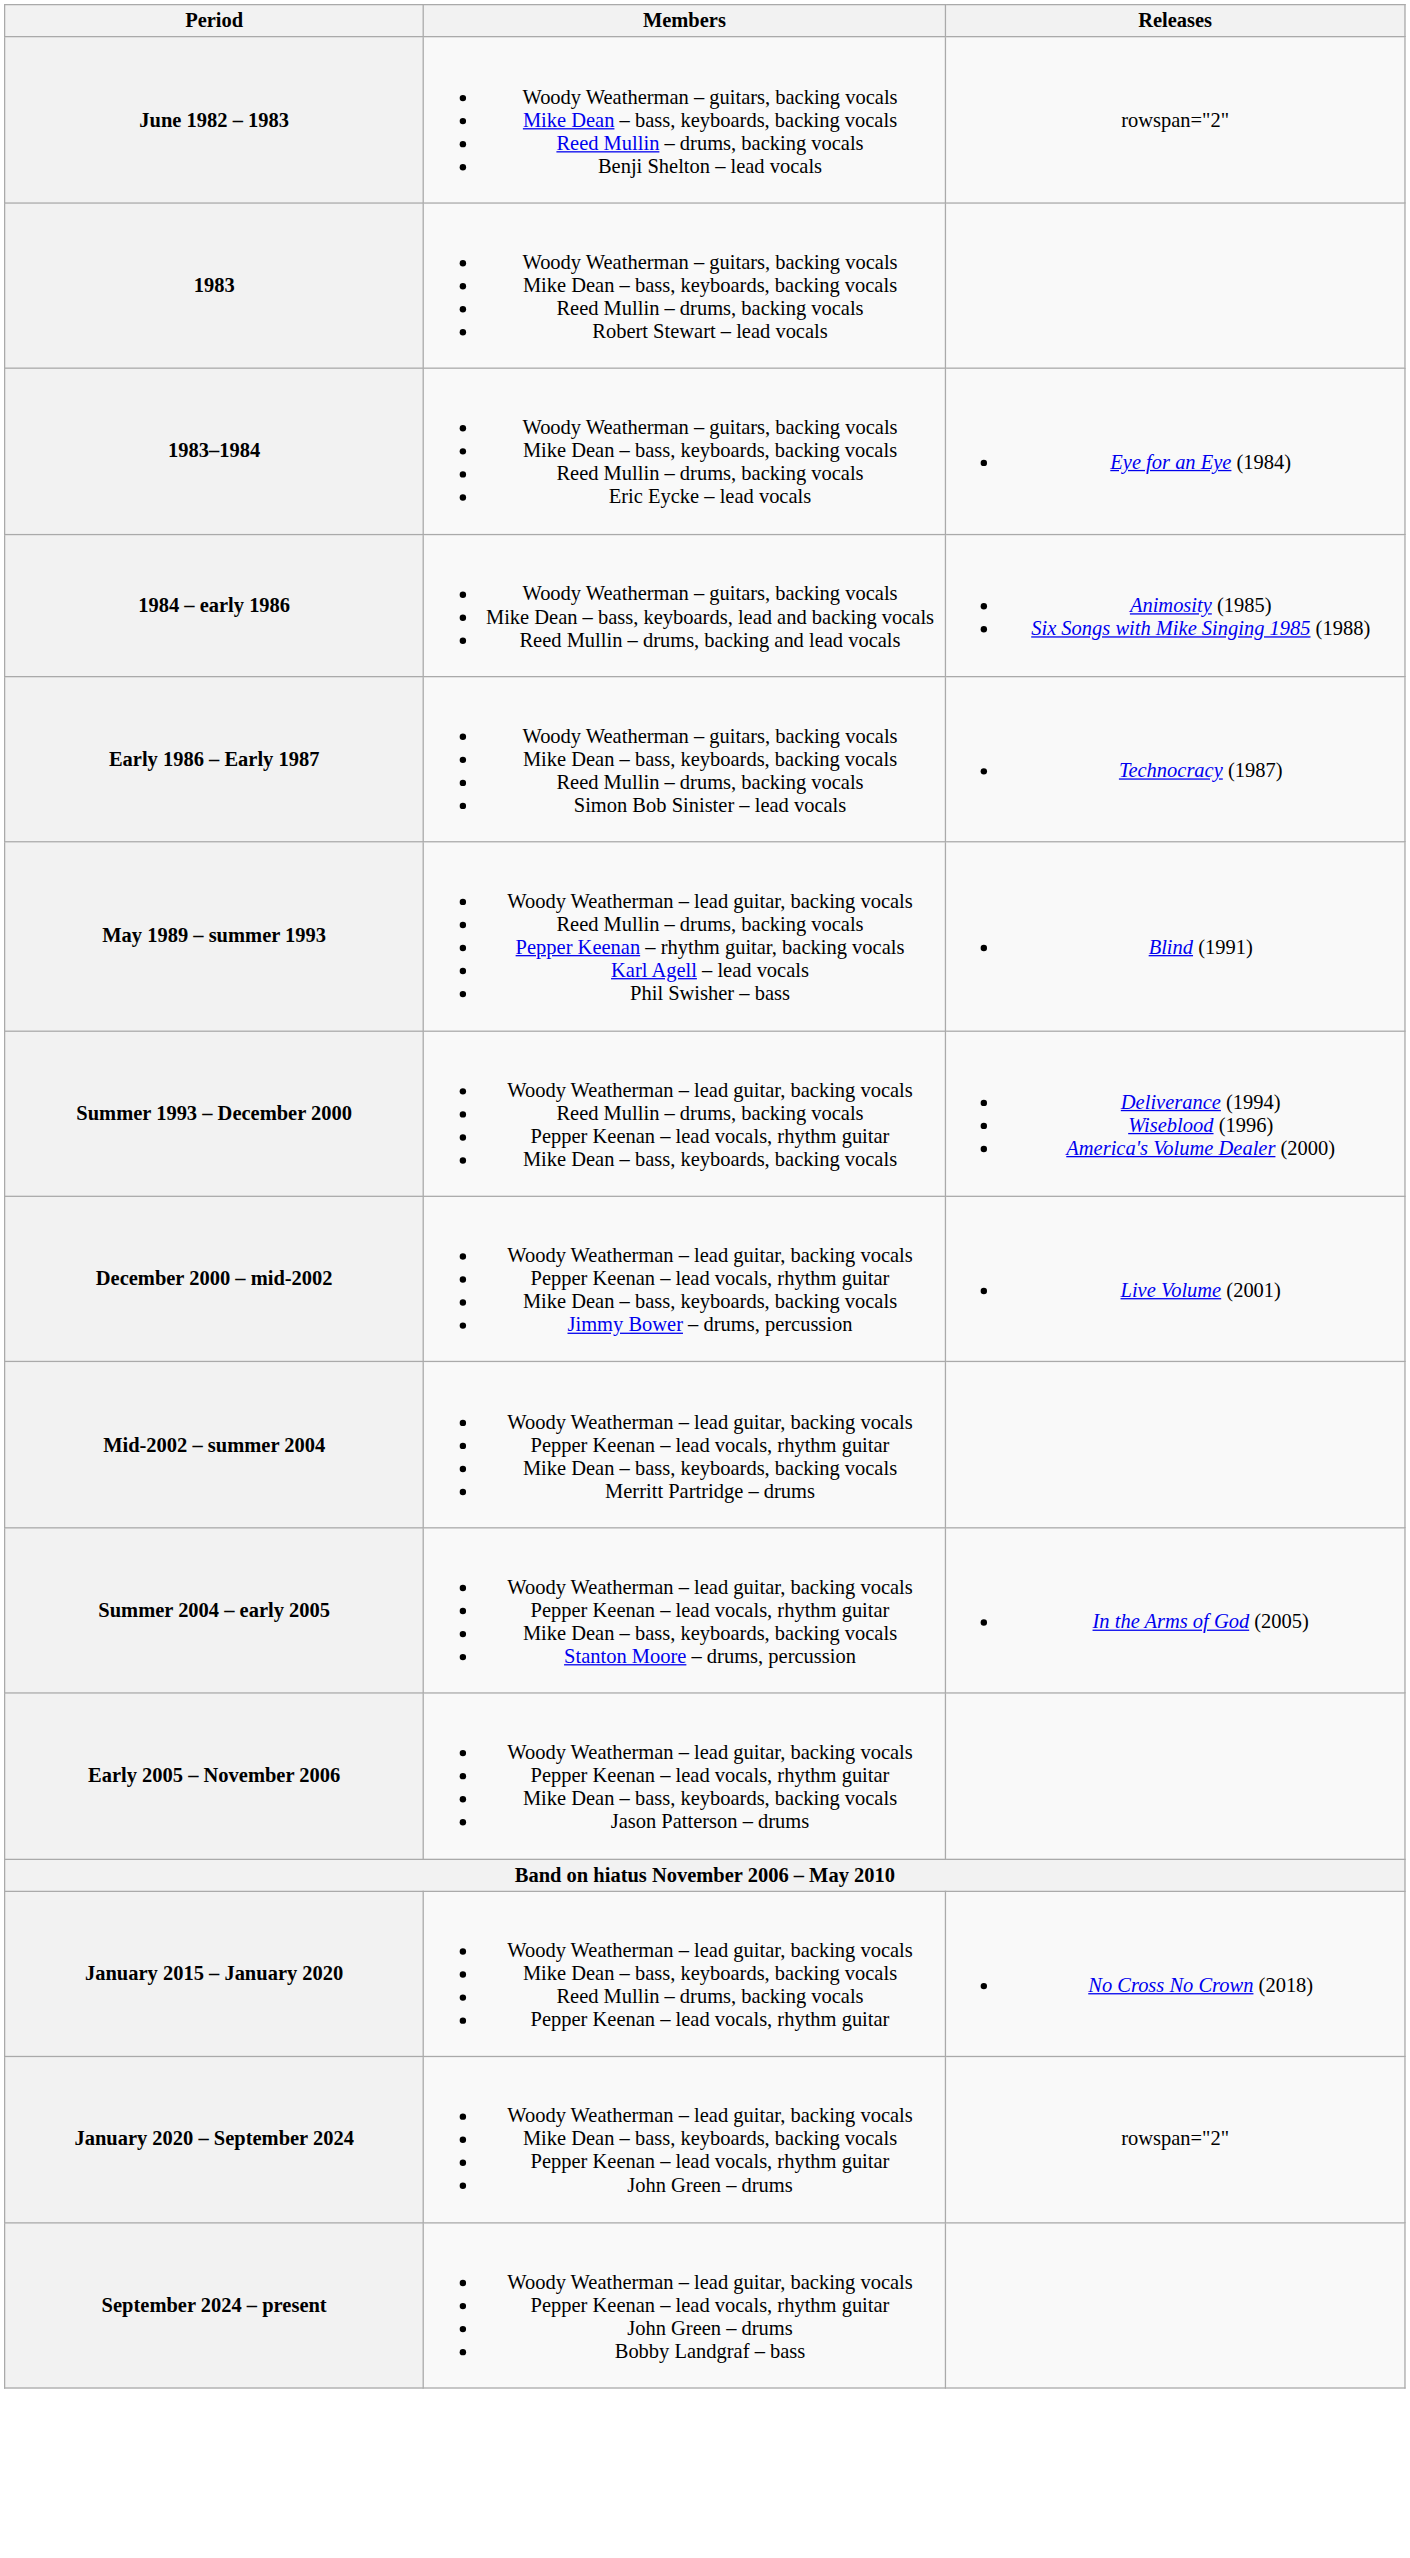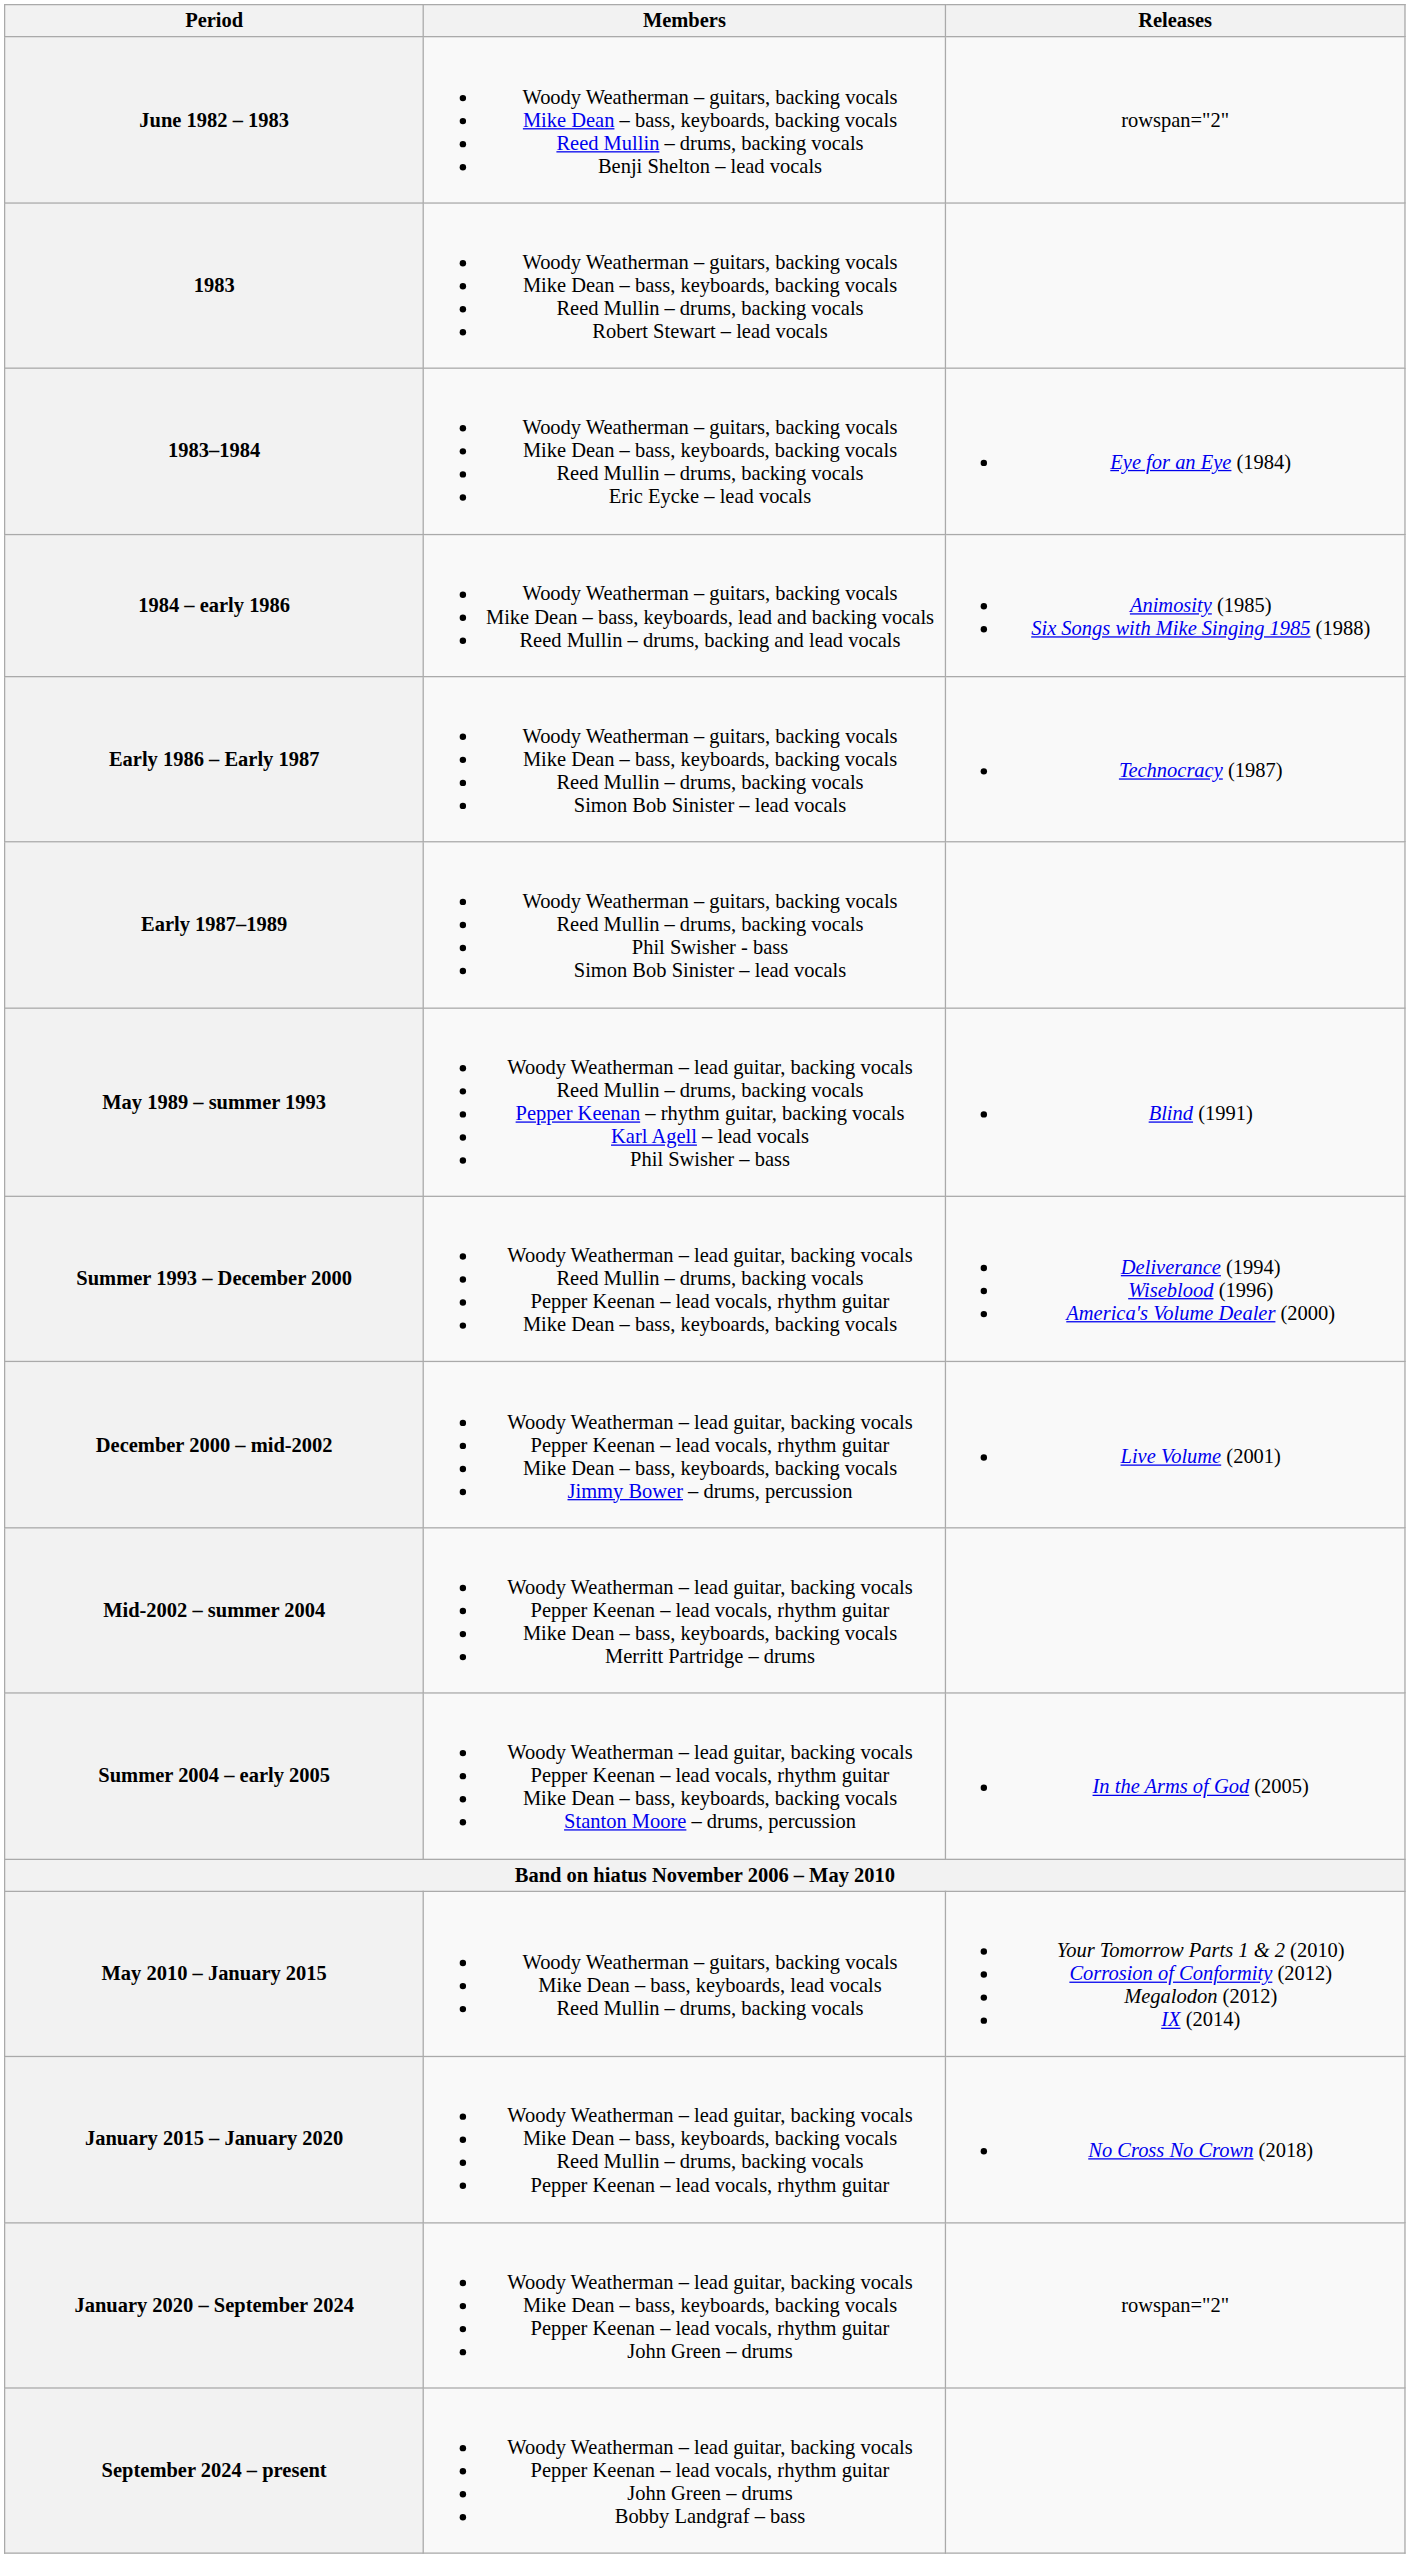+ row: Early 1987–1989 | Woody Weatherman – guitars, backing vocals Reed Mullin – drums, backing vocals Phil Swisher - bass Simon Bob Sinister – lead vocals
- row: Early 2005 – November 2006 | Woody Weatherman – lead guitar, backing vocals Pepper Keenan – lead vocals, rhythm guitar Mike Dean – bass, keyboards, backing vocals Jason Patterson – drums
+ row: May 2010 – January 2015 | Woody Weatherman – guitars, backing vocals Mike Dean – bass, keyboards, lead vocals Reed Mullin – drums, backing vocals | Your Tomorrow Parts 1 & 2 (2010) Corrosion of Conformity (2012) Megalodon (2012) IX (2014)
